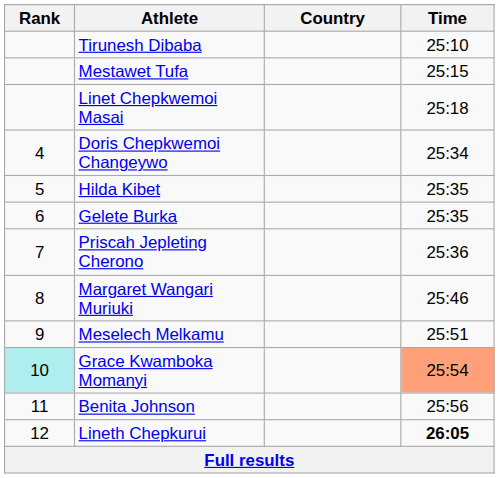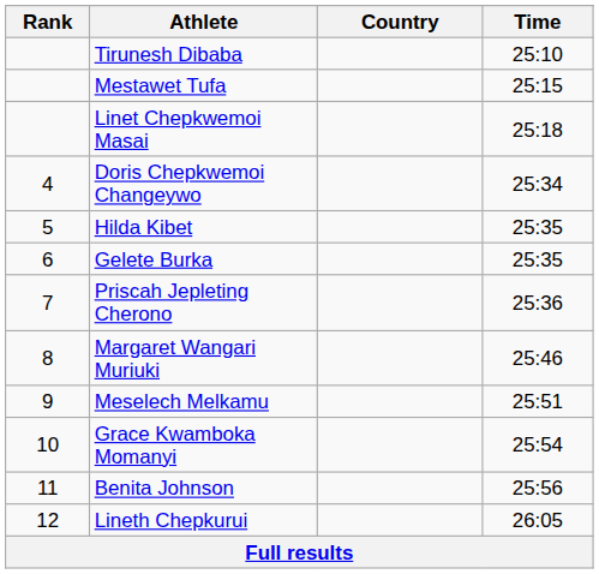Grace Kwamboka Momanyi | Rank: paleturquoise background -> no background
Grace Kwamboka Momanyi | Time: lightsalmon background -> no background
Lineth Chepkurui | Time: bold -> normal
